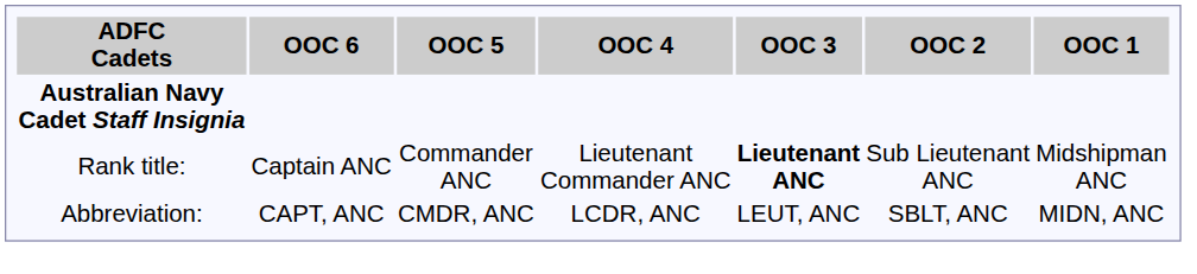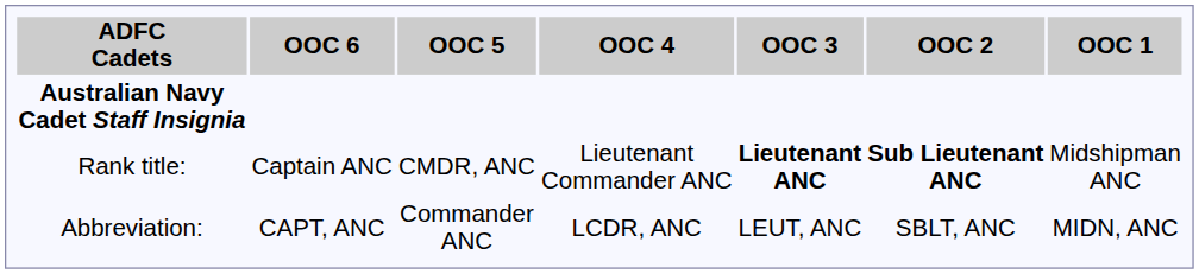Rank title: | OOC 5: Commander ANC -> CMDR, ANC
Rank title: | OOC 2: normal -> bold
Abbreviation: | OOC 5: CMDR, ANC -> Commander ANC
